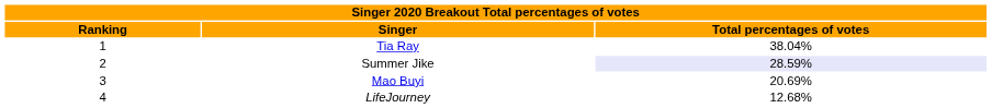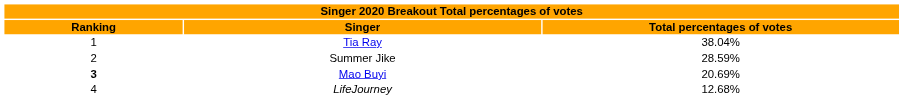Summer Jike | column 3: lavender background -> no background
Mao Buyi | column 1: normal -> bold
